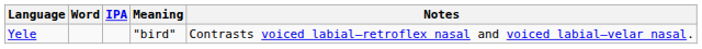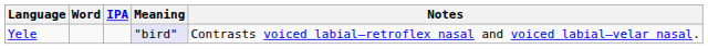Yele | Meaning: no background -> lavender background
